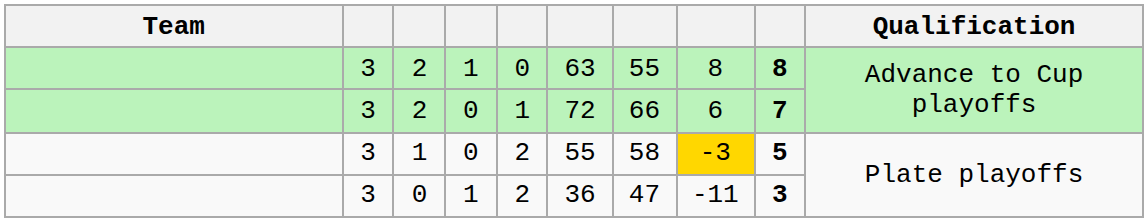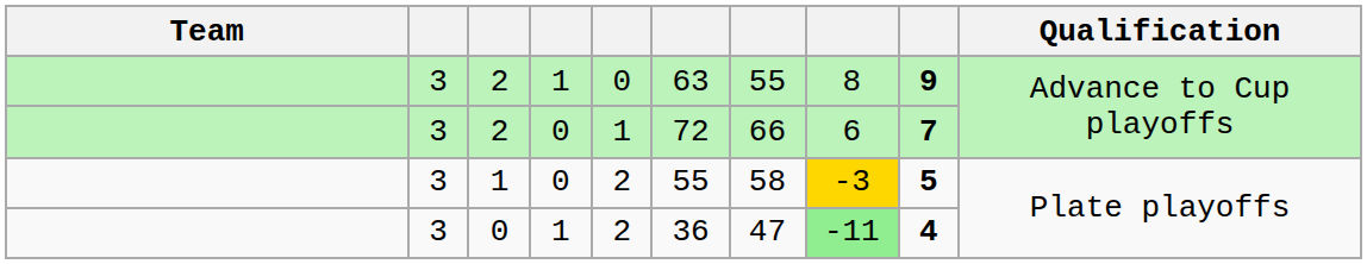row 2 | column 9: 8 -> 9
row 5 | column 8: no background -> lightgreen background
row 5 | column 9: 3 -> 4
